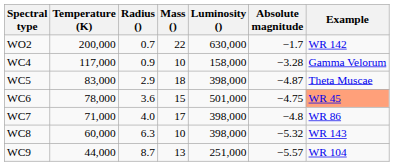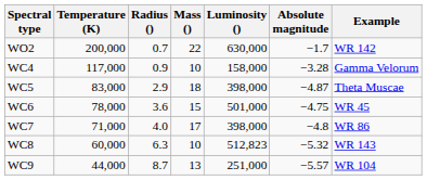WC6 | Example: lightsalmon background -> no background
WC8 | Luminosity (): 398,000 -> 512,823
